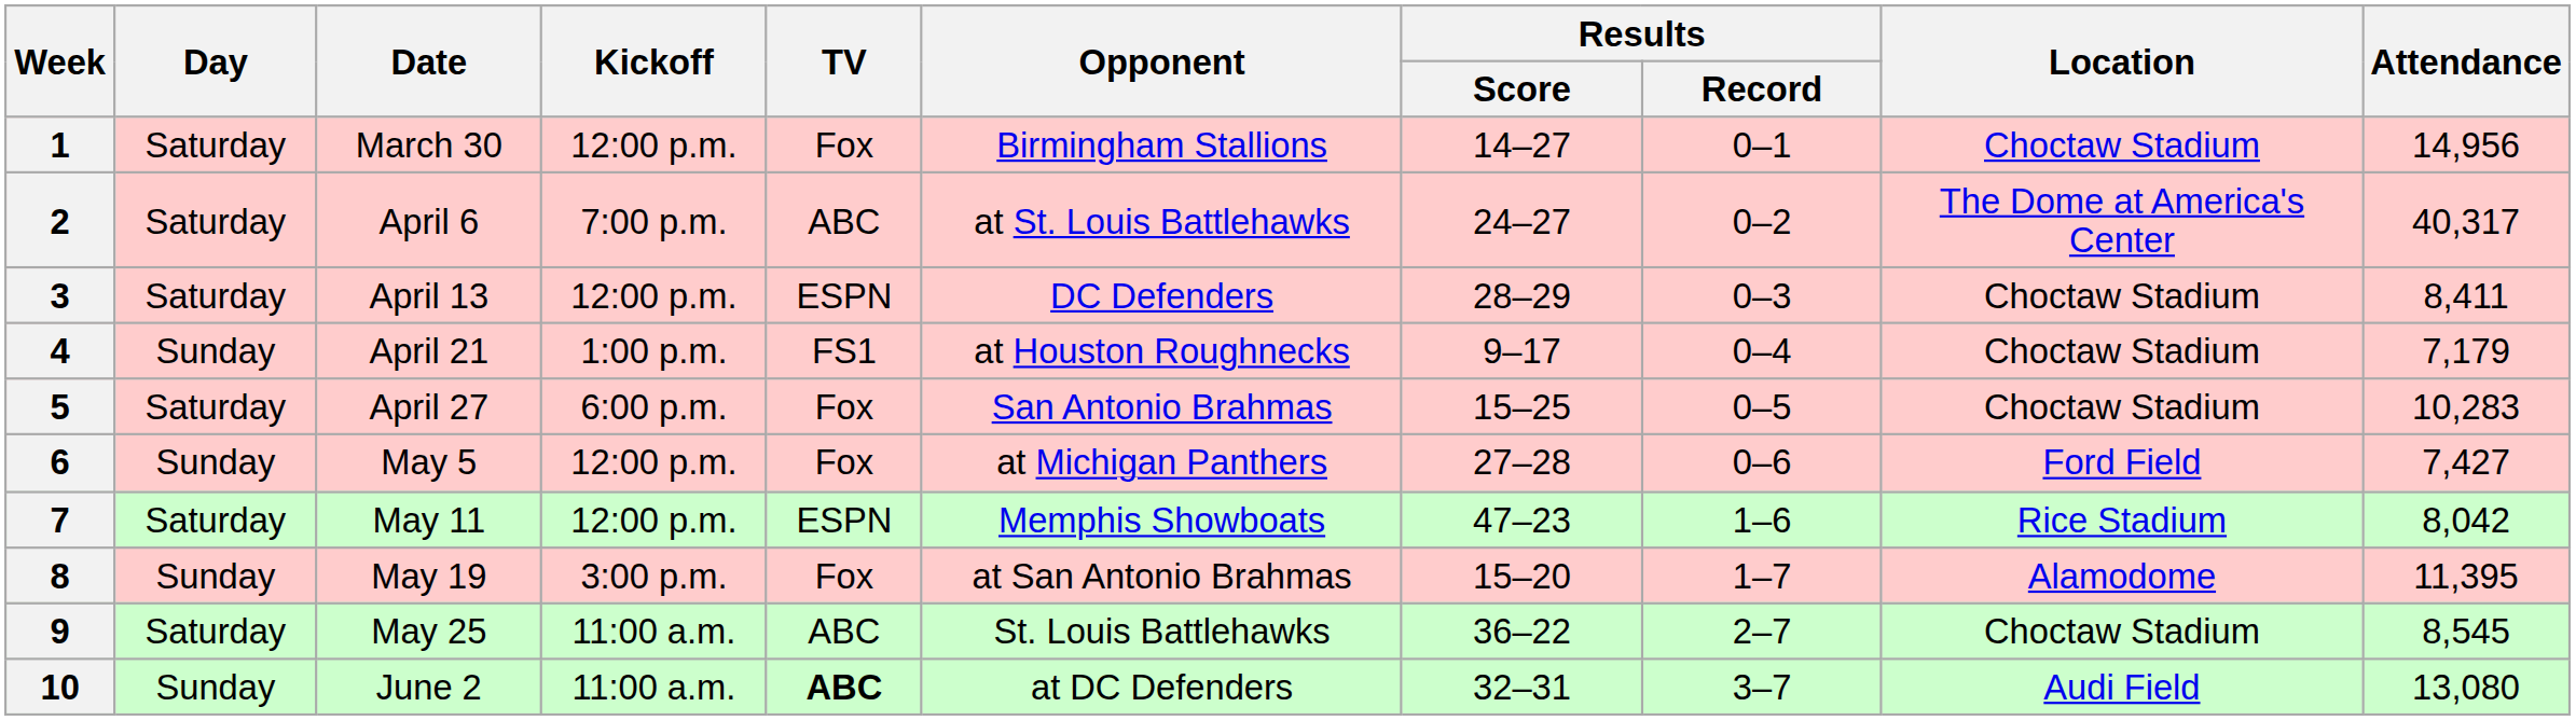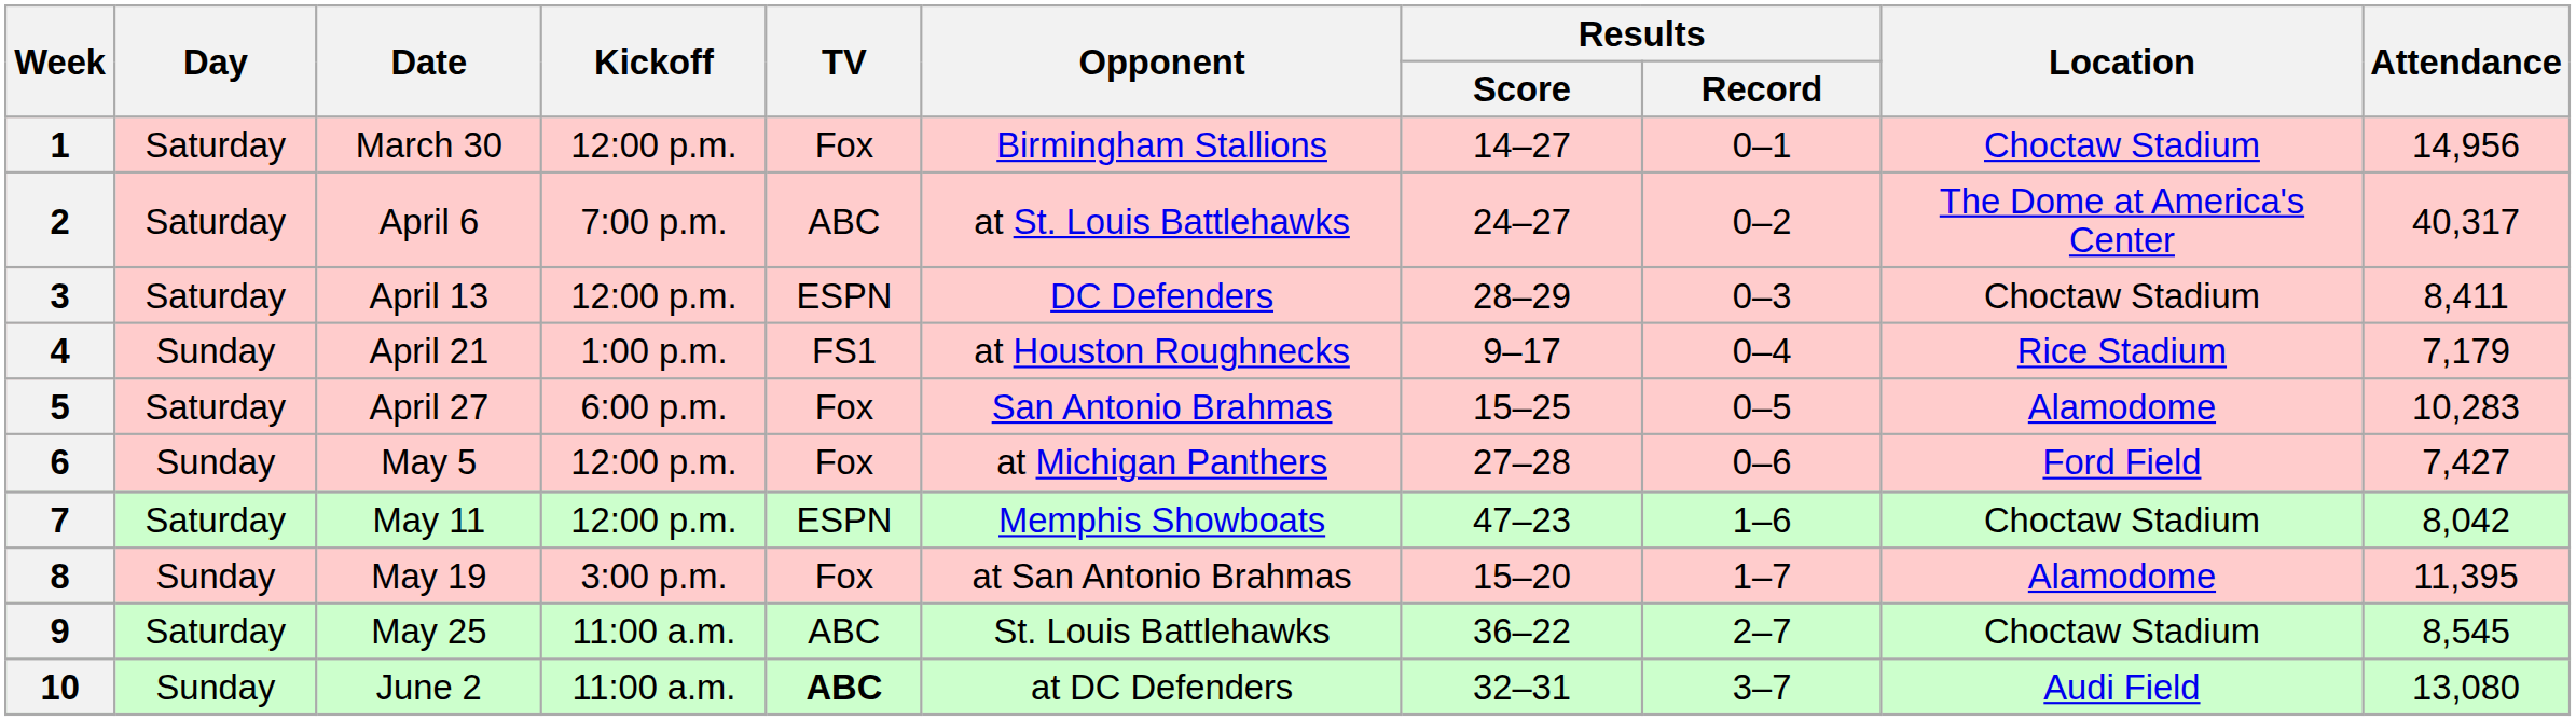4 | Location: Choctaw Stadium -> Rice Stadium
5 | Location: Choctaw Stadium -> Alamodome
7 | Location: Rice Stadium -> Choctaw Stadium
